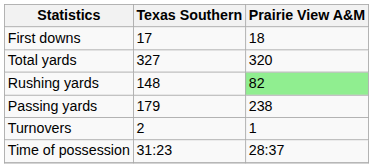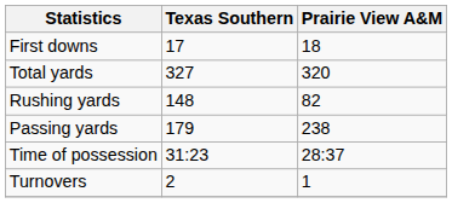Rushing yards | Prairie View A&M: lightgreen background -> no background
rows swapped: Turnovers <-> Time of possession
